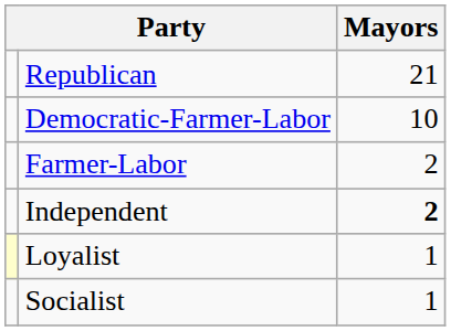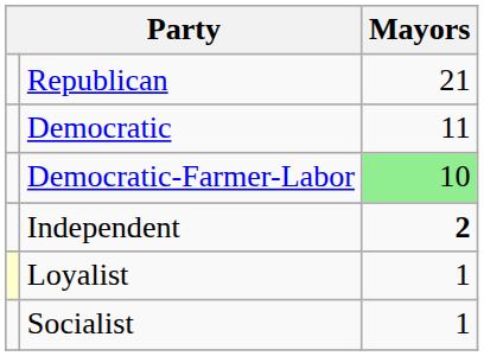+ row: Democratic | 11
Democratic-Farmer-Labor | Mayors: no background -> lightgreen background
- row: Farmer-Labor | 2
